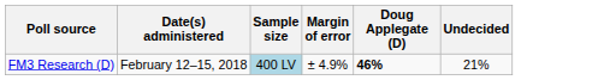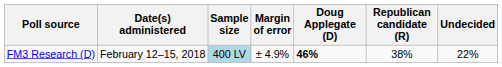+ column: Republican candidate (R) | 38%
FM3 Research (D) | Undecided: 21% -> 22%
